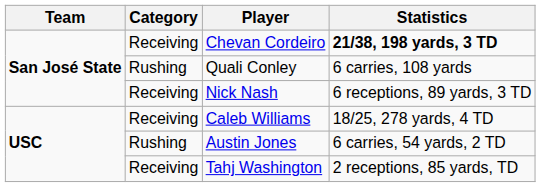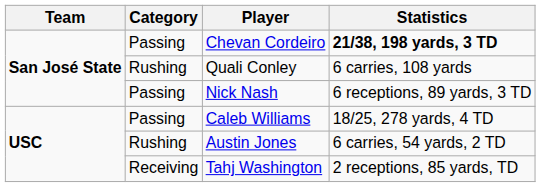Chevan Cordeiro | Category: Receiving -> Passing
Nick Nash | Category: Receiving -> Passing
Caleb Williams | Category: Receiving -> Passing
